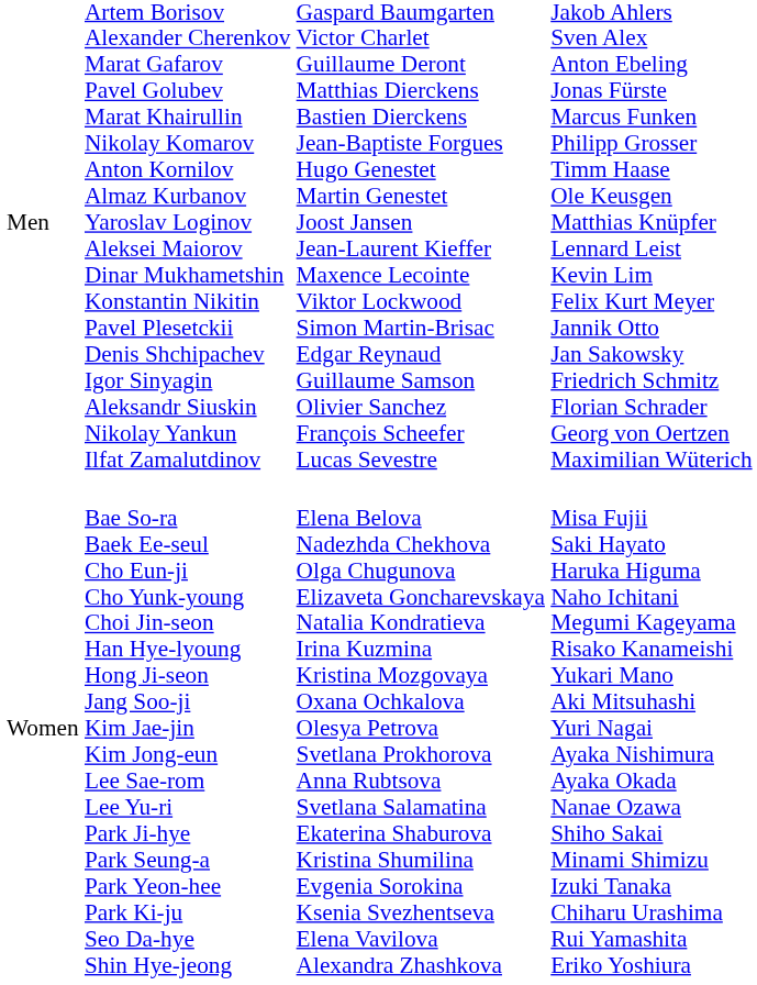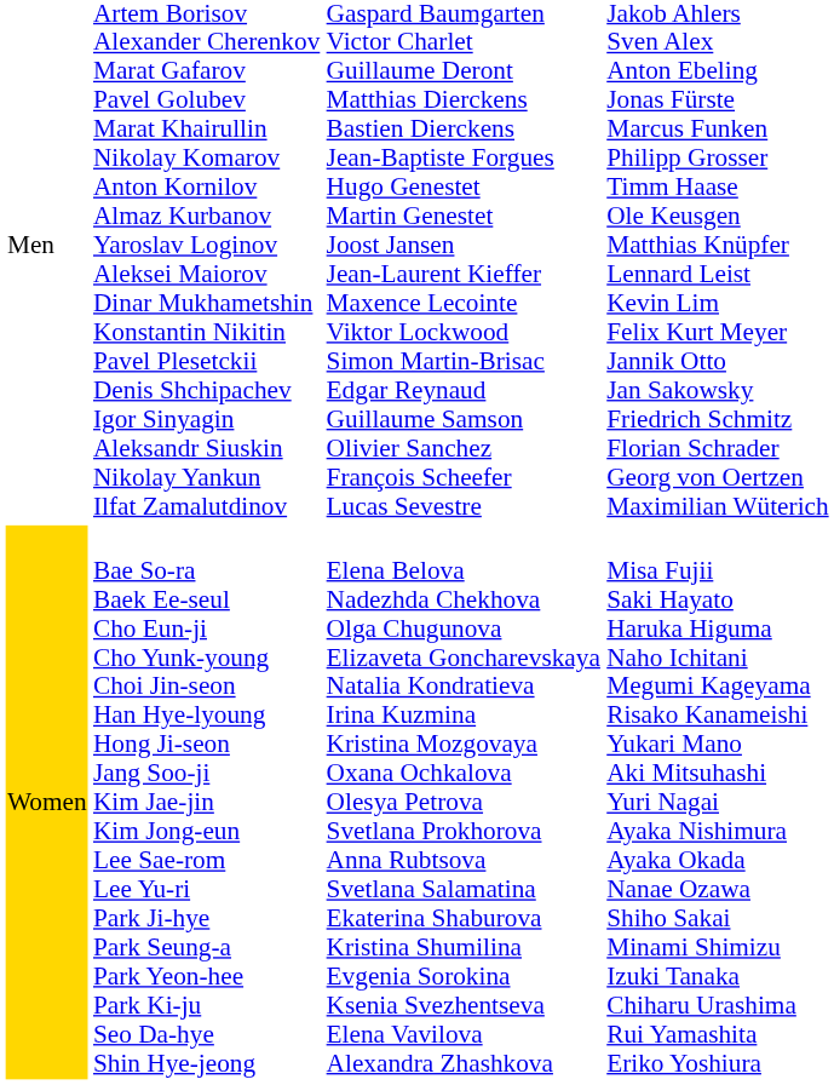Women | column 1: no background -> gold background
